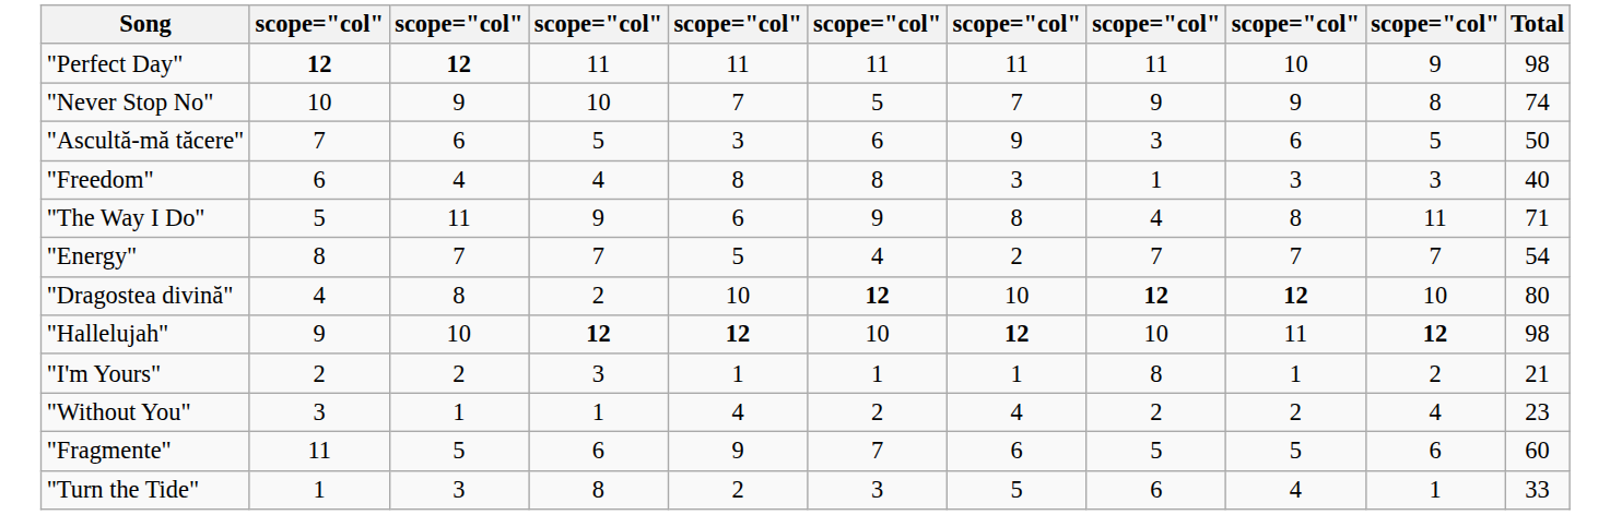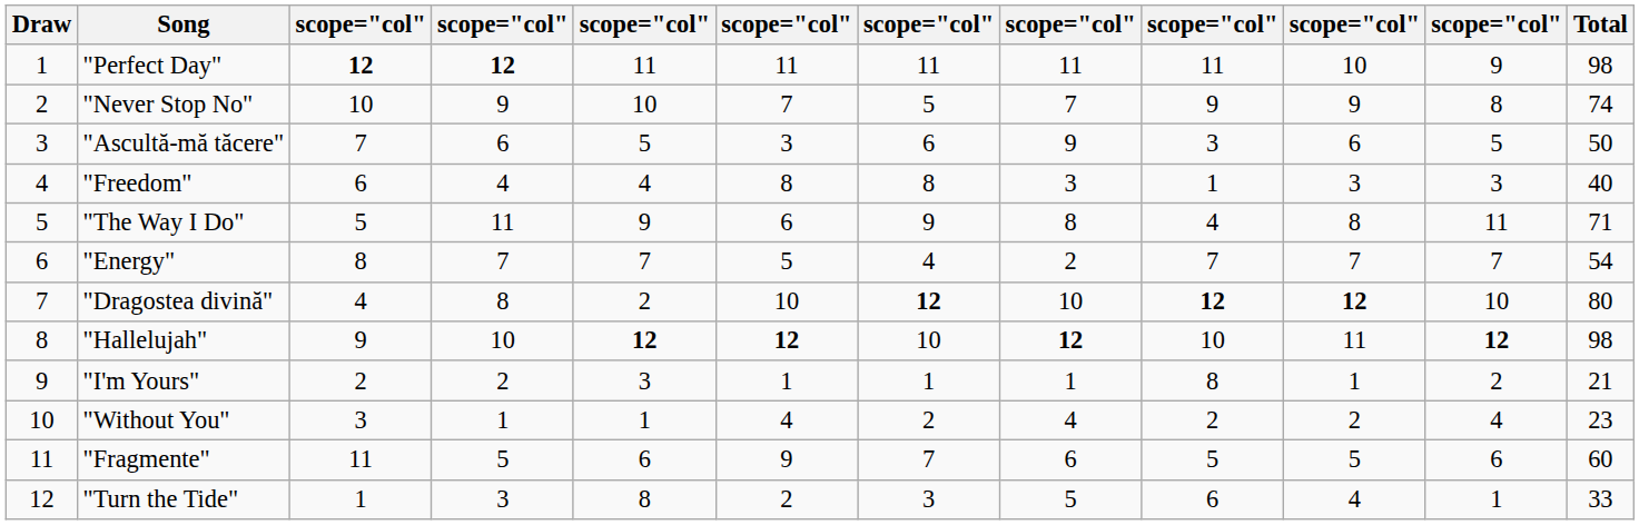+ column: Draw | 1 | 2 | 3 | 4 | 5 | 6 | 7 | 8 | 9 | 10 | 11 | 12
